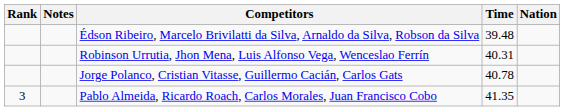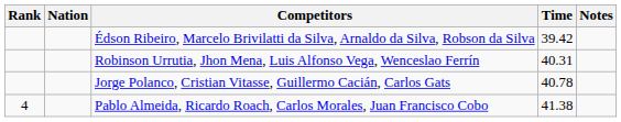columns swapped: Nation <-> Notes
row 2 | Time: 39.48 -> 39.42
row 5 | Rank: 3 -> 4
row 5 | Time: 41.35 -> 41.38
